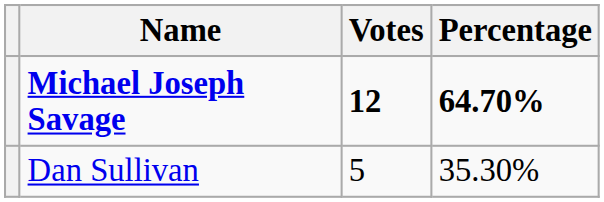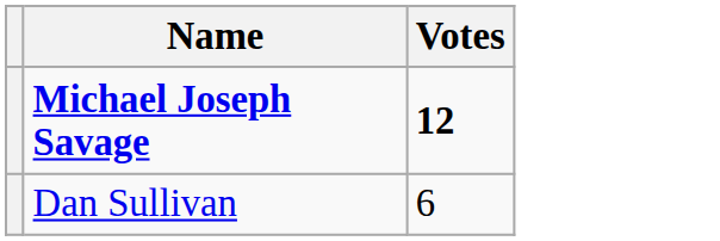- column: Percentage | 64.70% | 35.30%
Dan Sullivan | Votes: 5 -> 6
